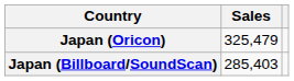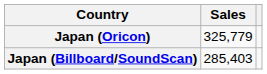Japan (Oricon) | Sales: 325,479 -> 325,779
